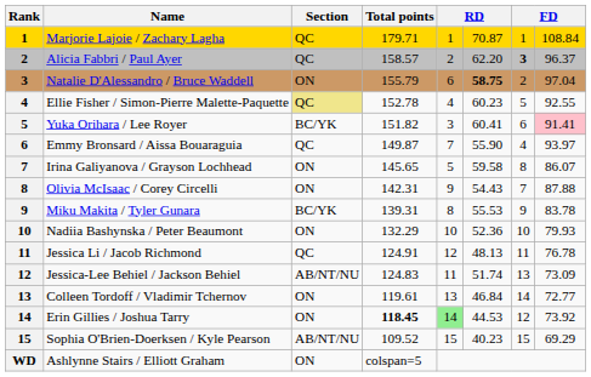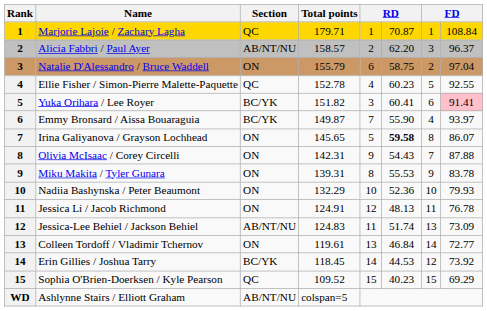Alicia Fabbri / Paul Ayer | Section: QC -> AB/NT/NU
Alicia Fabbri / Paul Ayer | column 7: bold -> normal
Natalie D'Alessandro / Bruce Waddell | column 6: bold -> normal
Ellie Fisher / Simon-Pierre Malette-Paquette | Section: khaki background -> no background
Emmy Bronsard / Aissa Bouaraguia | Section: QC -> BC/YK
Irina Galiyanova / Grayson Lochhead | column 6: normal -> bold
Miku Makita / Tyler Gunara | Section: BC/YK -> ON
Jessica Li / Jacob Richmond | Section: QC -> ON
Erin Gillies / Joshua Tarry | Section: ON -> BC/YK
Erin Gillies / Joshua Tarry | Total points: bold -> normal
Erin Gillies / Joshua Tarry | column 5: lightgreen background -> no background
Sophia O'Brien-Doerksen / Kyle Pearson | Section: AB/NT/NU -> QC
Ashlynne Stairs / Elliott Graham | Section: ON -> AB/NT/NU
